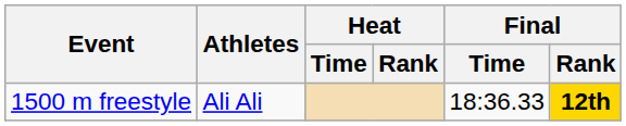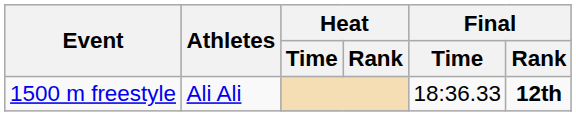1500 m freestyle | Final / Rank: gold background -> no background
